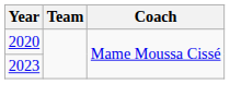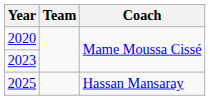+ row: 2025 | Hassan Mansaray
